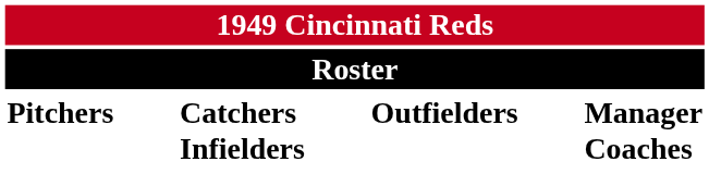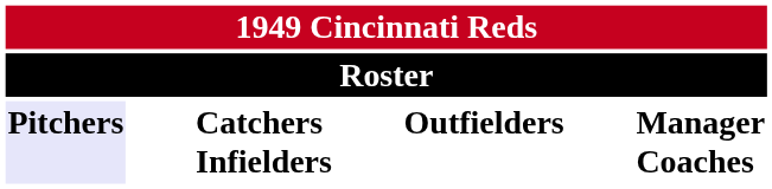Pitchers | column 1: no background -> lavender background
